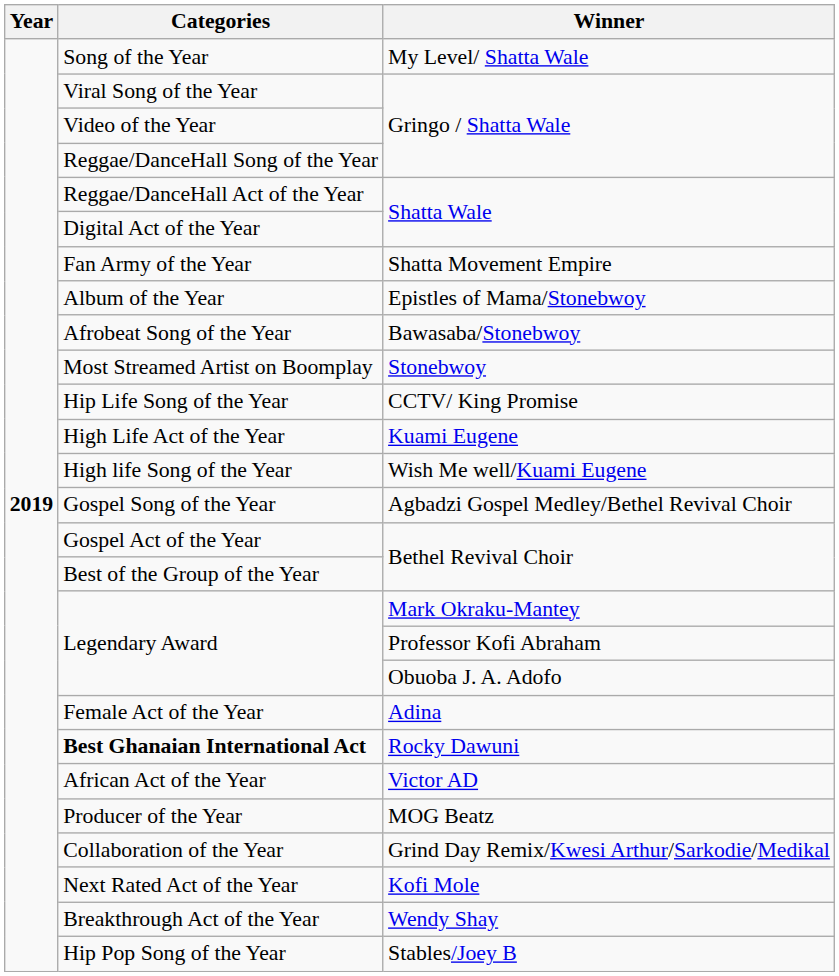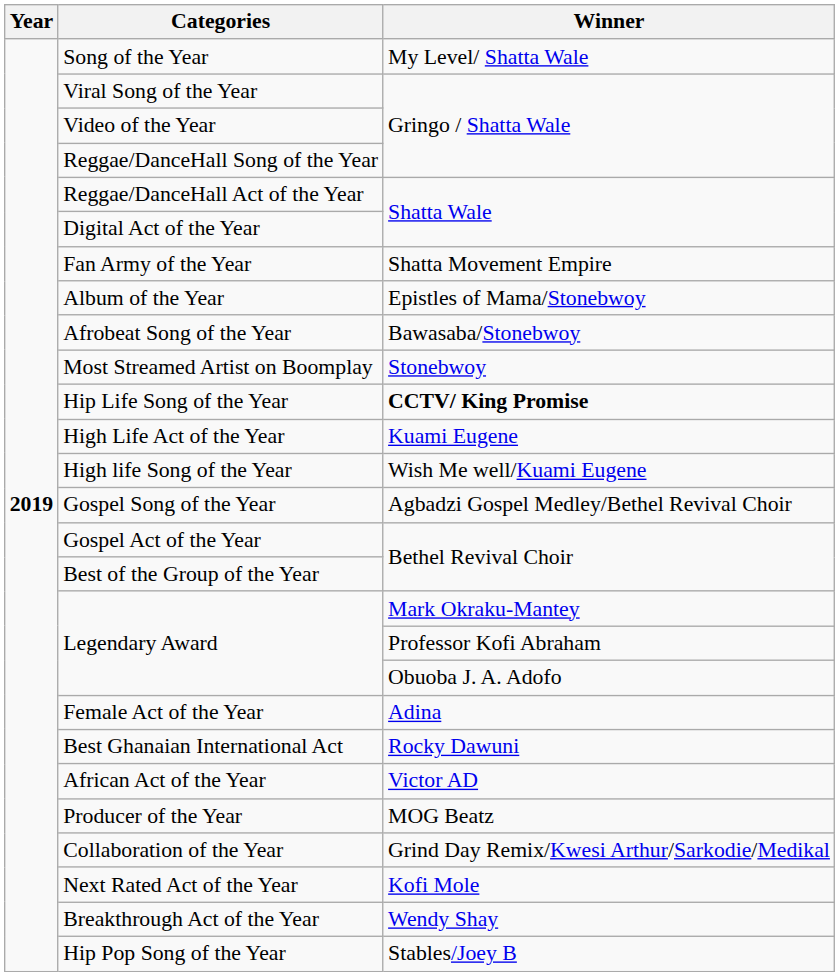Hip Life Song of the Year | Winner: normal -> bold
Best Ghanaian International Act | Categories: bold -> normal
